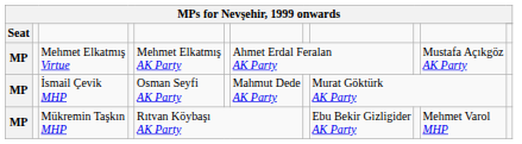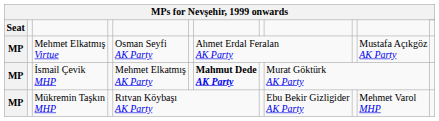Mehmet Elkatmış Virtue | column 5: Mehmet Elkatmış AK Party -> Osman Seyfi AK Party
İsmail Çevik MHP | column 5: Osman Seyfi AK Party -> Mehmet Elkatmış AK Party
İsmail Çevik MHP | column 7: normal -> bold
